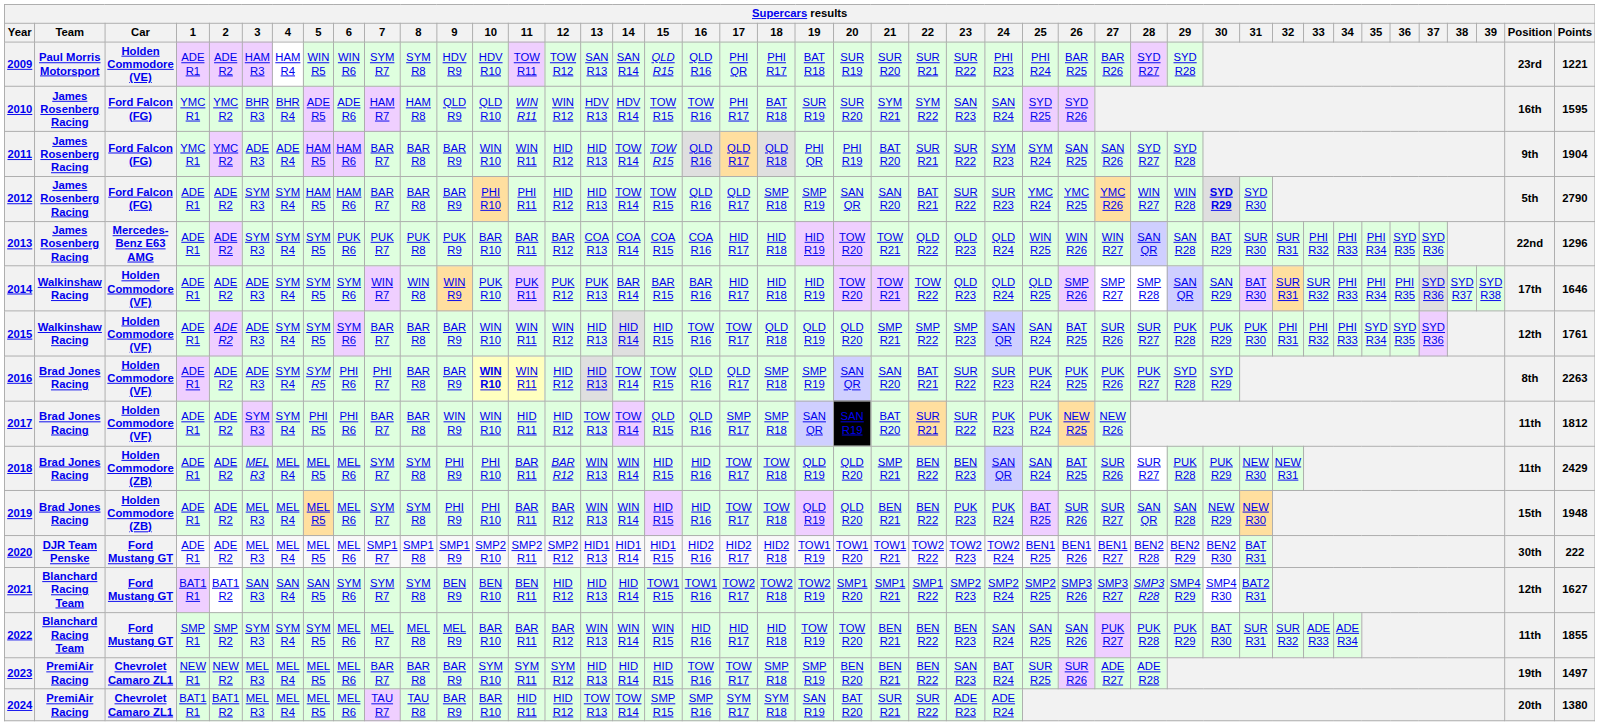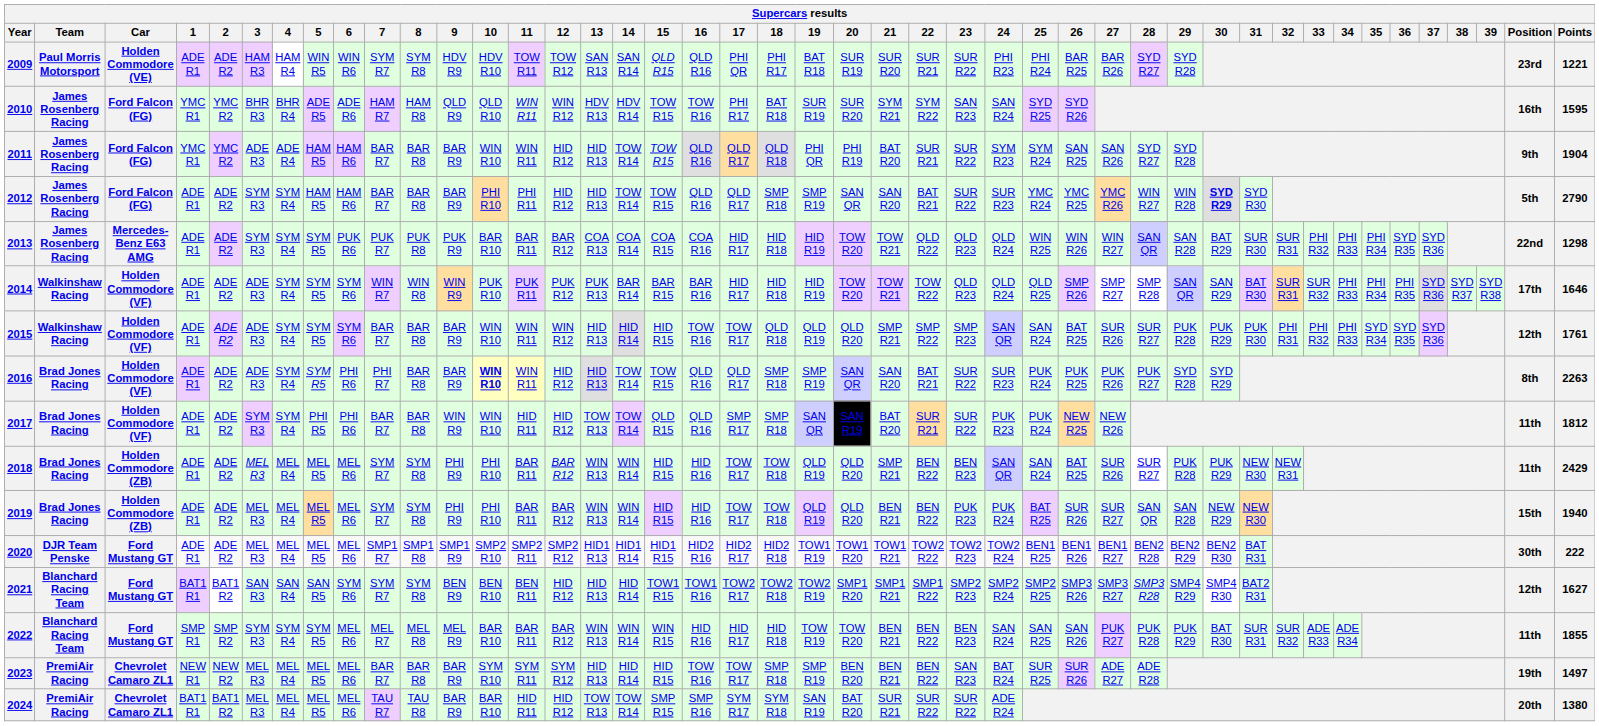2013 | Points: 1296 -> 1298
2019 | Points: 1948 -> 1940
2024 | 23: ADE R23 -> SUR R22
